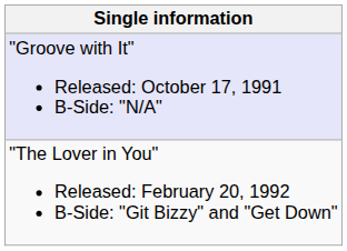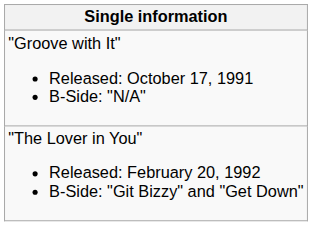row 2 | column 1: lavender background -> no background
